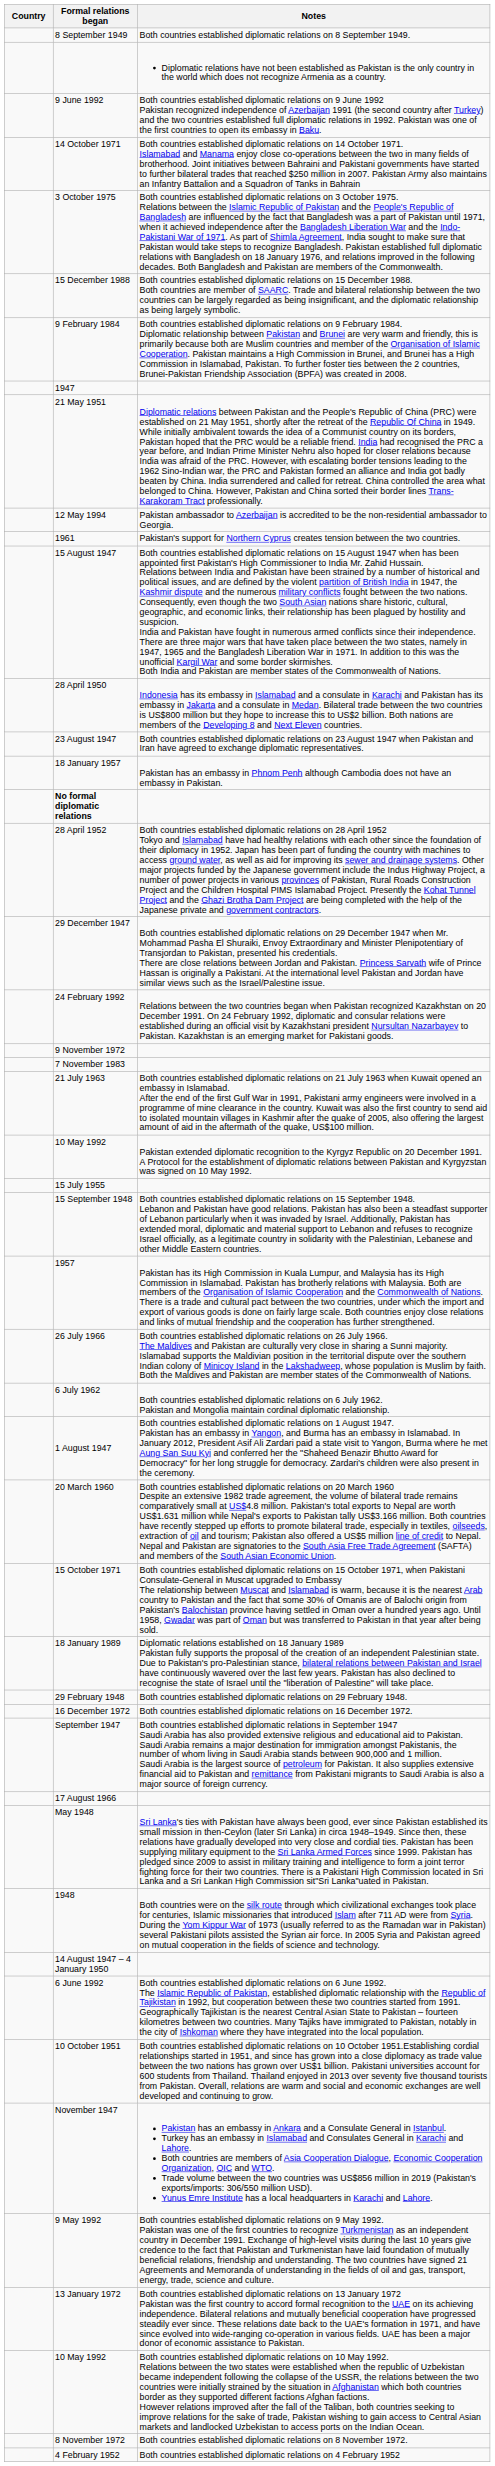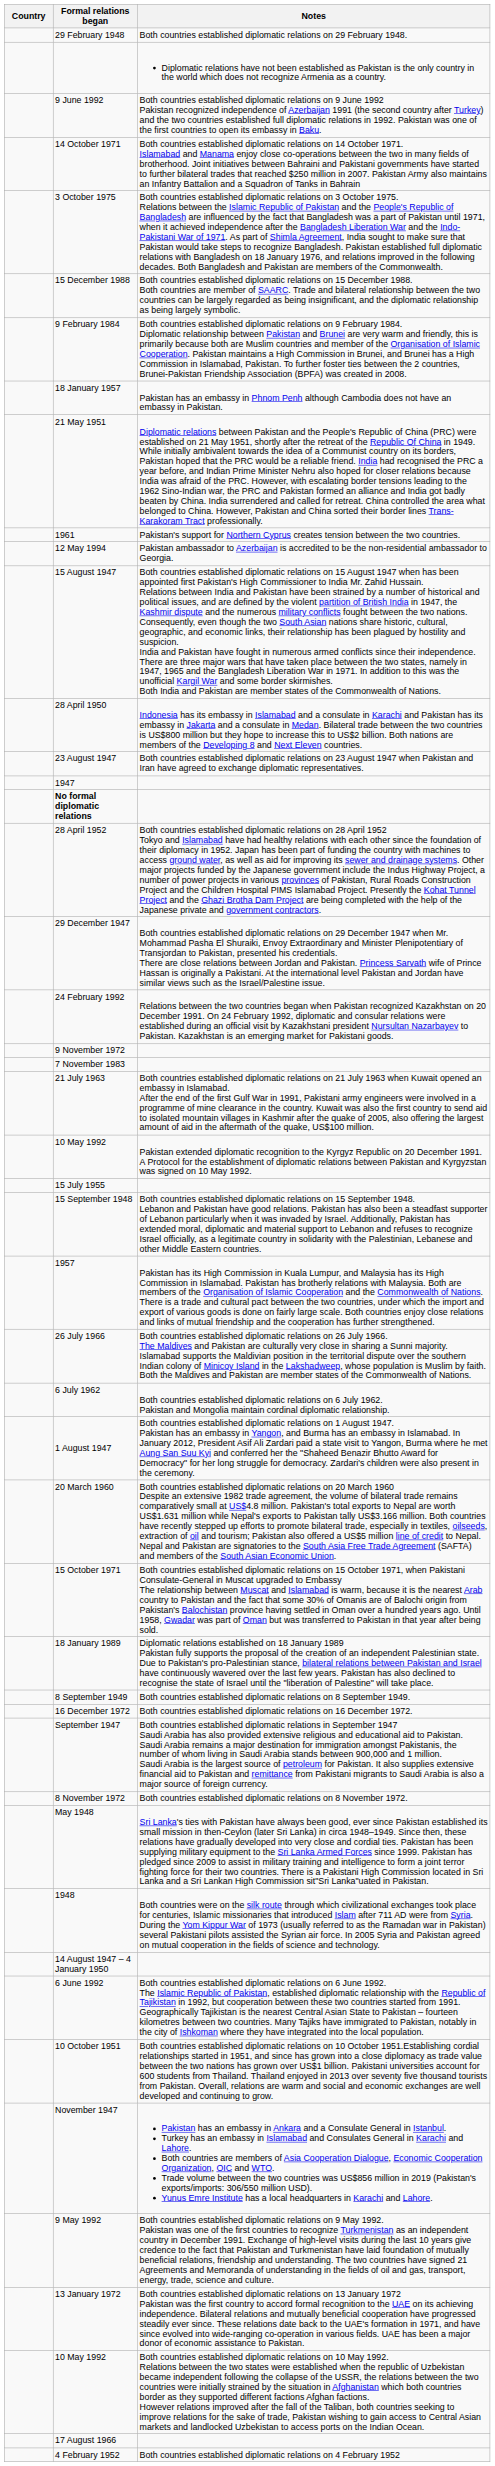rows swapped: 29 February 1948 <-> 8 September 1949
rows swapped: 18 January 1957 <-> 1947
rows swapped: 1961 <-> 12 May 1994
rows swapped: 17 August 1966 <-> 8 November 1972
